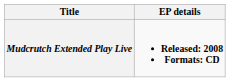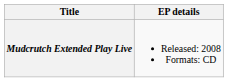Mudcrutch Extended Play Live | EP details: bold -> normal
